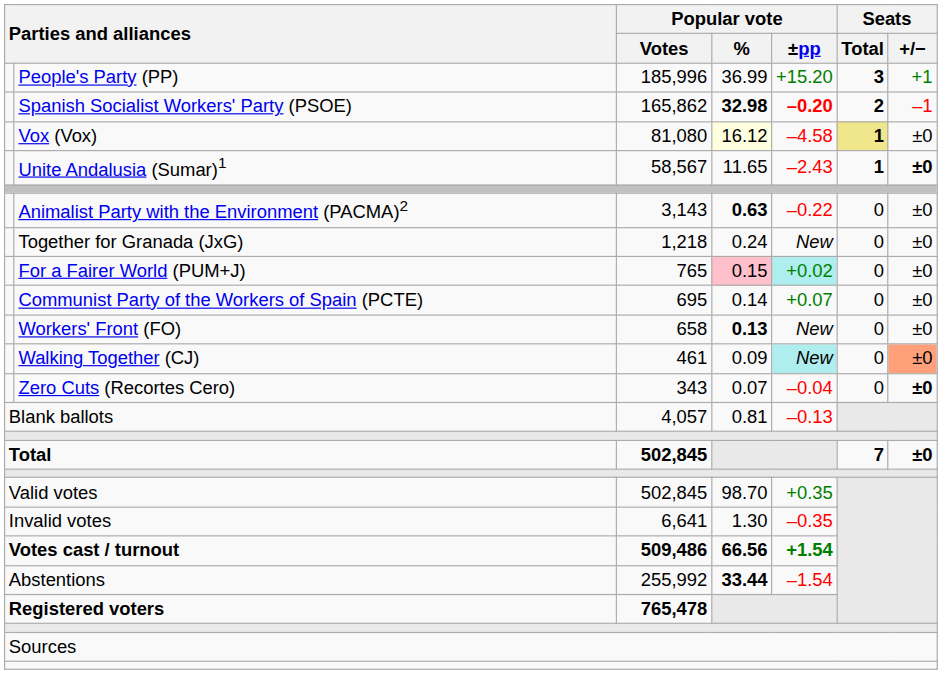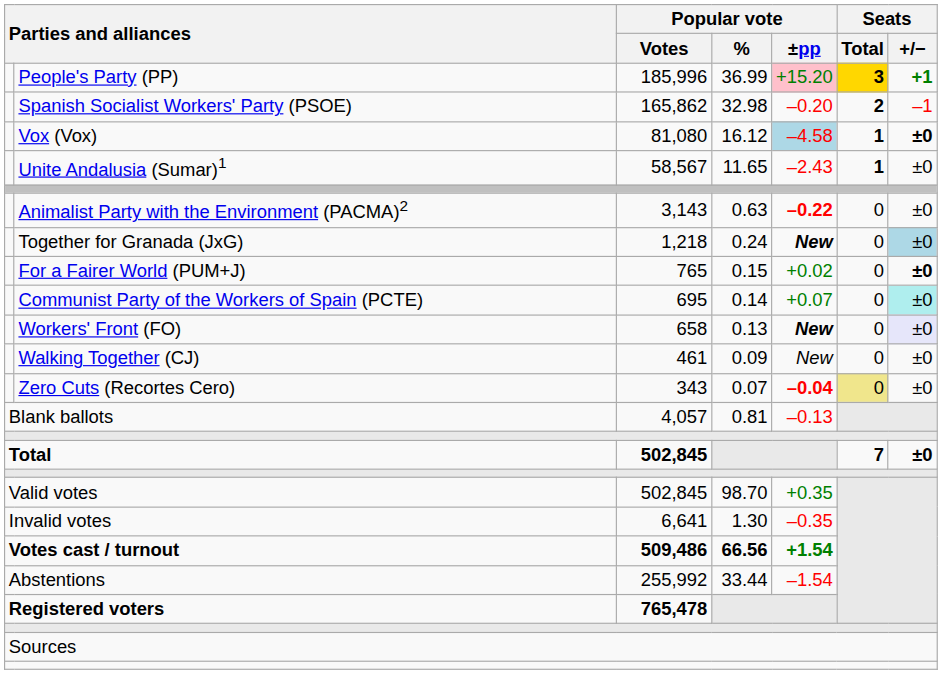People's Party (PP) | Popular vote / ±pp: no background -> pink background
People's Party (PP) | Seats / Total: no background -> gold background
People's Party (PP) | Seats / +/−: normal -> bold
Spanish Socialist Workers' Party (PSOE) | Popular vote / %: bold -> normal
Spanish Socialist Workers' Party (PSOE) | Popular vote / ±pp: bold -> normal
Vox (Vox) | Popular vote / %: lightyellow background -> no background
Vox (Vox) | Popular vote / ±pp: no background -> lightblue background
Vox (Vox) | Seats / Total: khaki background -> no background
Vox (Vox) | Seats / +/−: normal -> bold
Unite Andalusia (Sumar)1 | Seats / +/−: bold -> normal
Animalist Party with the Environment (PACMA)2 | Popular vote / %: bold -> normal
Animalist Party with the Environment (PACMA)2 | Popular vote / ±pp: normal -> bold
Together for Granada (JxG) | Popular vote / ±pp: normal -> bold
Together for Granada (JxG) | Seats / +/−: no background -> lightblue background
For a Fairer World (PUM+J) | Popular vote / %: pink background -> no background
For a Fairer World (PUM+J) | Popular vote / ±pp: paleturquoise background -> no background
For a Fairer World (PUM+J) | Seats / +/−: normal -> bold
Communist Party of the Workers of Spain (PCTE) | Seats / +/−: no background -> paleturquoise background
Workers' Front (FO) | Popular vote / %: bold -> normal
Workers' Front (FO) | Popular vote / ±pp: normal -> bold
Workers' Front (FO) | Seats / +/−: no background -> lavender background
Walking Together (CJ) | Popular vote / ±pp: paleturquoise background -> no background
Walking Together (CJ) | Seats / +/−: lightsalmon background -> no background
Zero Cuts (Recortes Cero) | Popular vote / ±pp: normal -> bold
Zero Cuts (Recortes Cero) | Seats / Total: no background -> khaki background
Zero Cuts (Recortes Cero) | Seats / +/−: bold -> normal
Abstentions | Popular vote / %: bold -> normal
